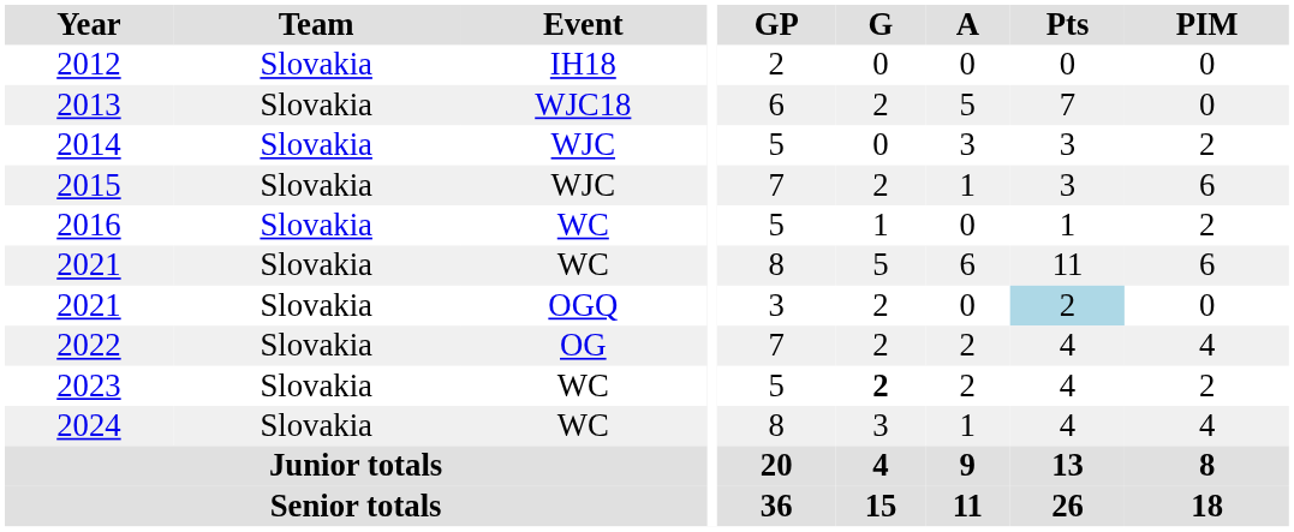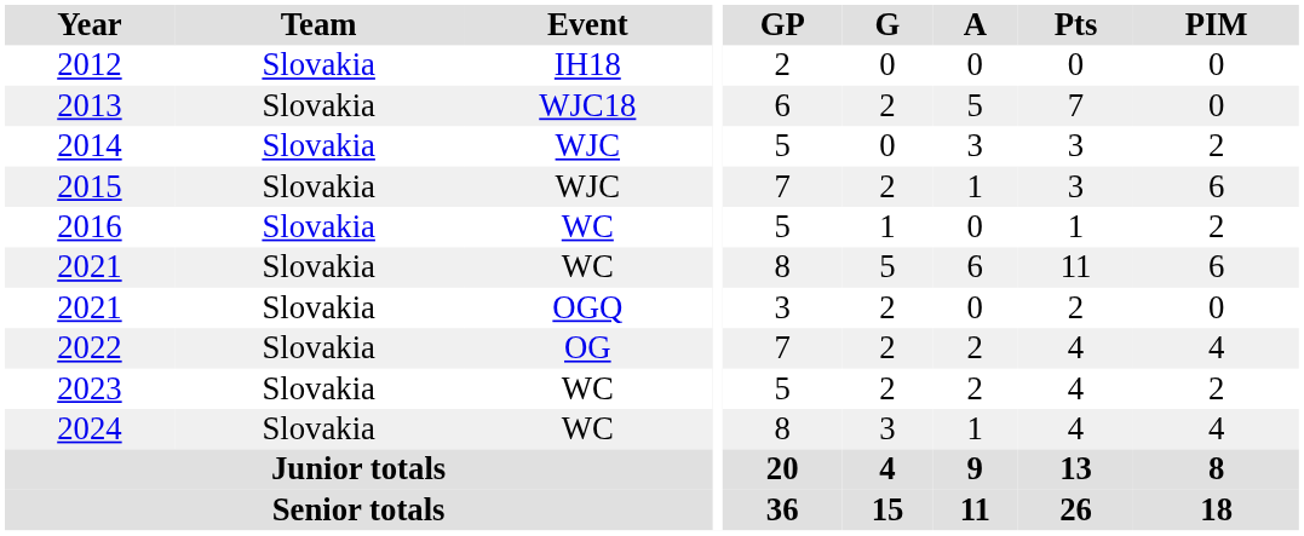2021 / OGQ | Pts: lightblue background -> no background
2023 | G: bold -> normal
